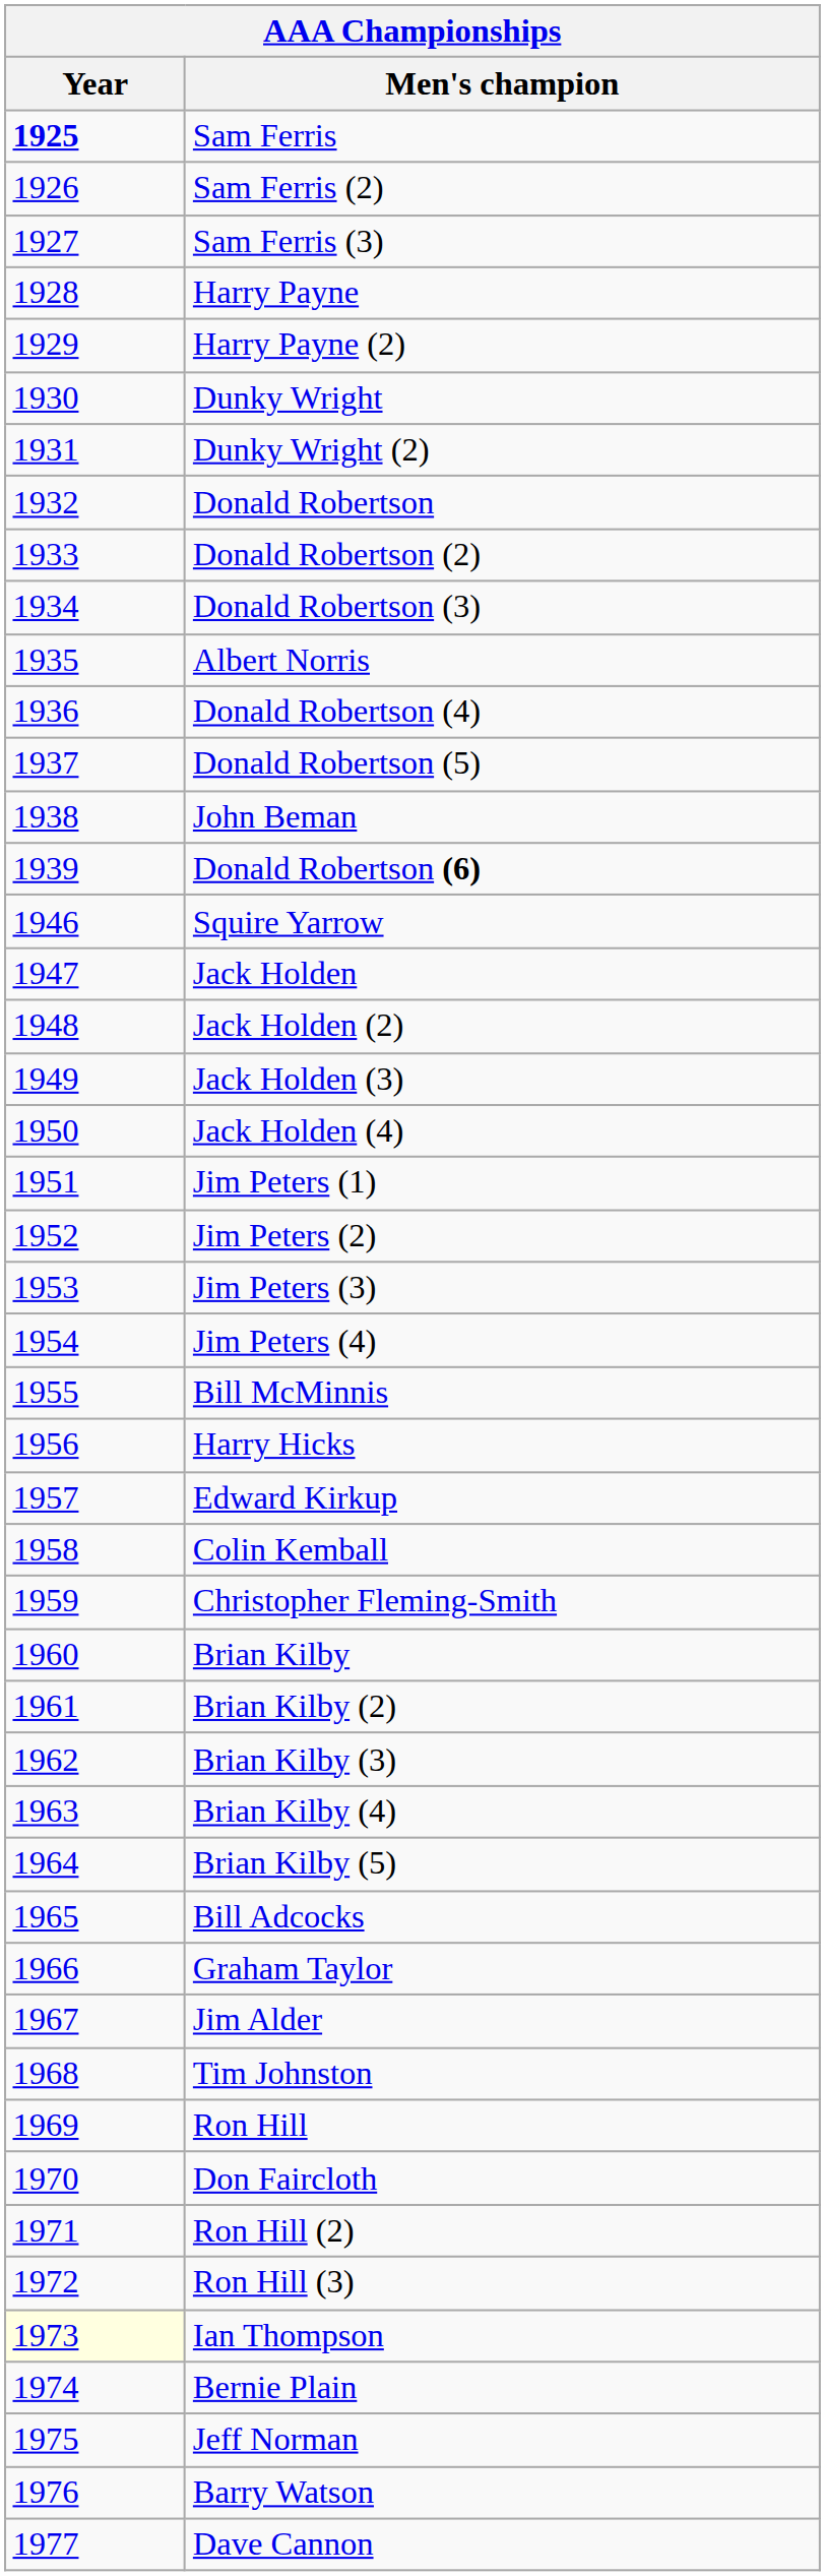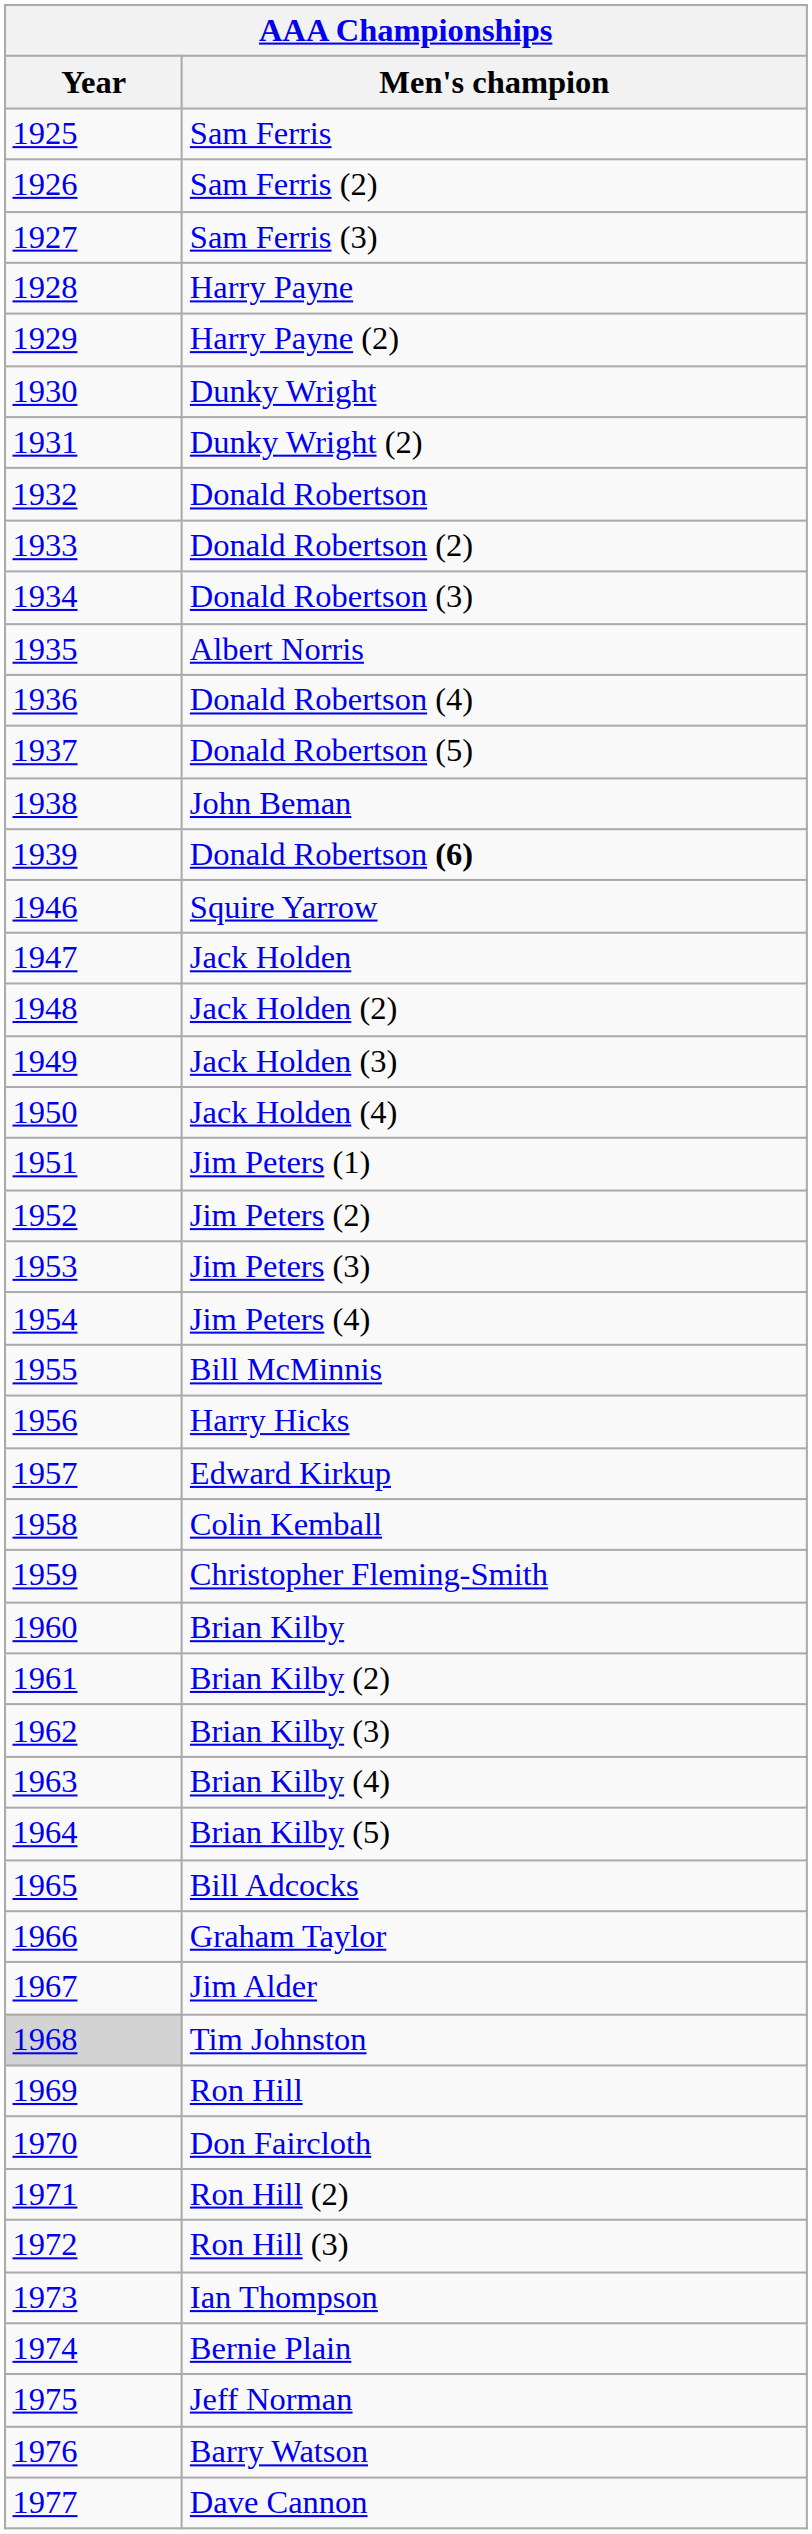Sam Ferris | Year: bold -> normal
Tim Johnston | Year: no background -> lightgrey background
Ian Thompson | Year: lightyellow background -> no background
